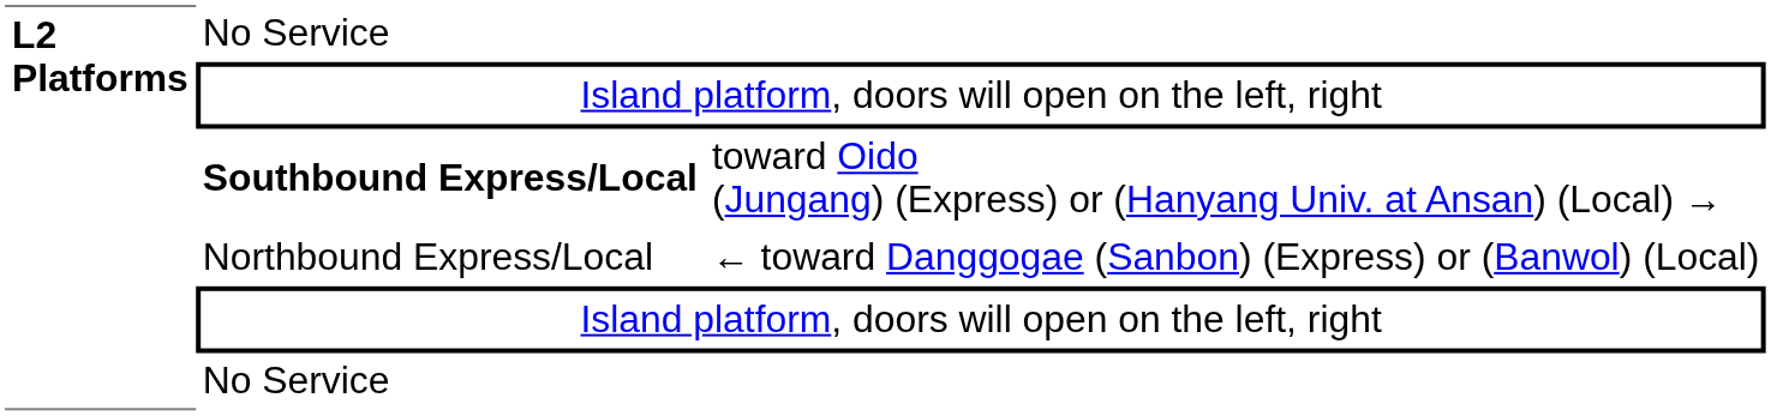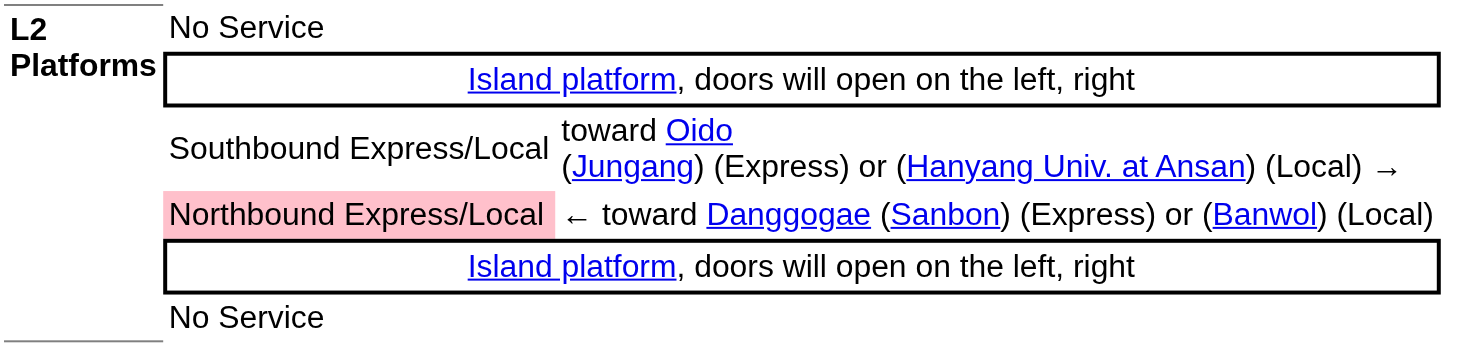Southbound Express/Local | column 2: bold -> normal
Northbound Express/Local | column 2: no background -> pink background
